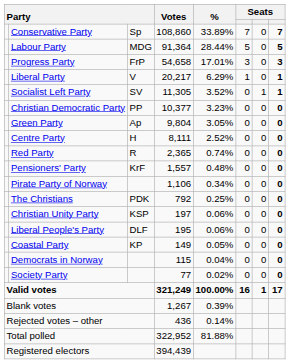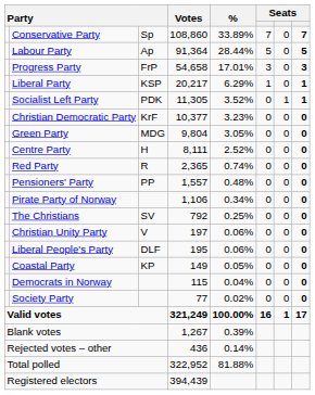Labour Party | column 3: MDG -> Ap
Liberal Party | column 3: V -> KSP
Socialist Left Party | column 3: SV -> PDK
Christian Democratic Party | column 3: PP -> KrF
Green Party | column 3: Ap -> MDG
Pensioners' Party | column 3: KrF -> PP
The Christians | column 3: PDK -> SV
Christian Unity Party | column 3: KSP -> V
